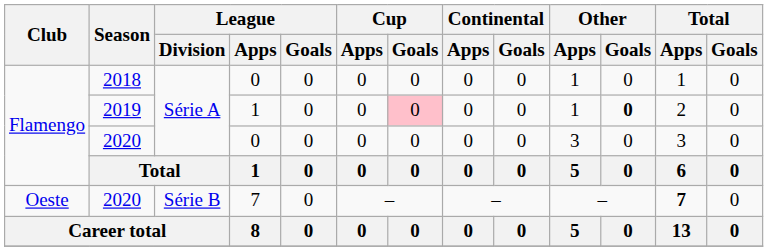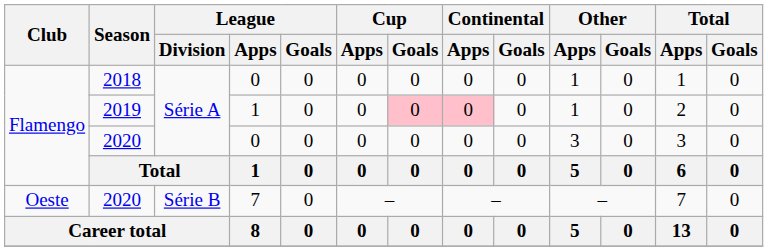2019 | Continental / Apps: no background -> pink background
2019 | Other / Goals: bold -> normal
2020 / 7 | Total / Apps: bold -> normal
